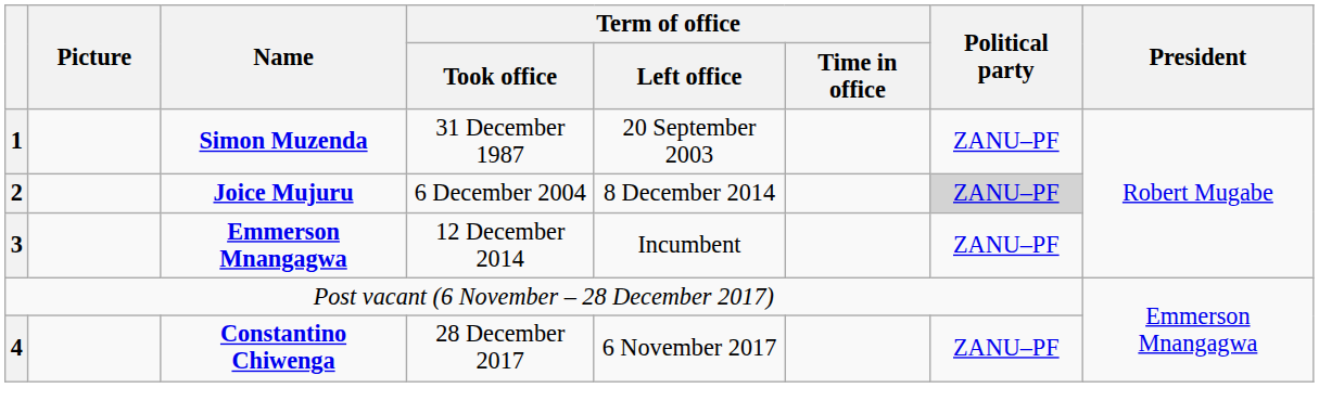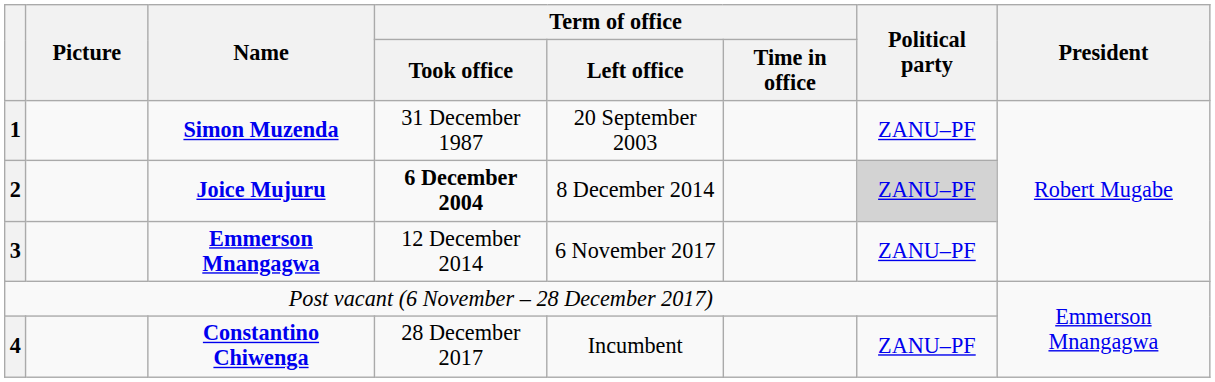2 | Term of office / Took office: normal -> bold
3 | Term of office / Left office: Incumbent -> 6 November 2017
4 | Term of office / Left office: 6 November 2017 -> Incumbent
